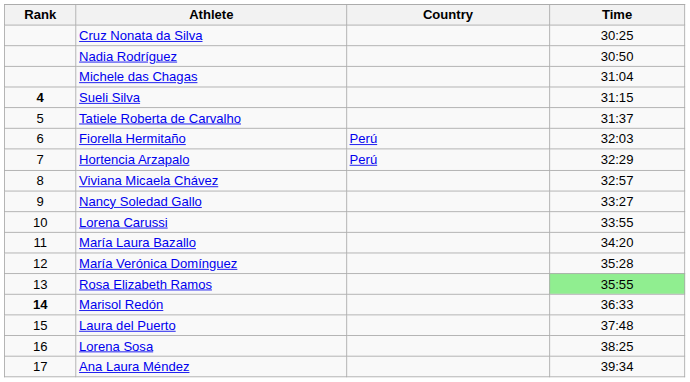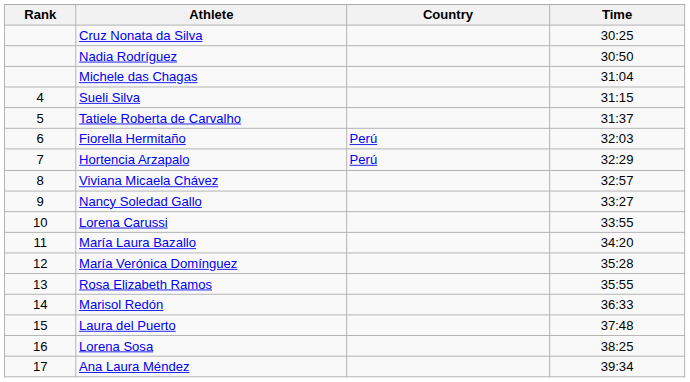Sueli Silva | Rank: bold -> normal
Rosa Elizabeth Ramos | Time: lightgreen background -> no background
Marisol Redón | Rank: bold -> normal
